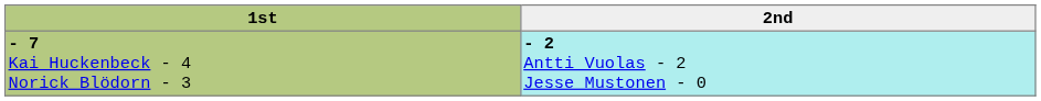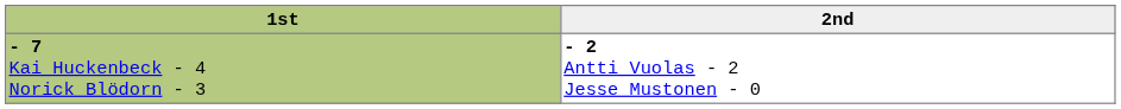- 7 Kai Huckenbeck - 4 Norick Blödorn - 3 | 2nd: paleturquoise background -> no background
